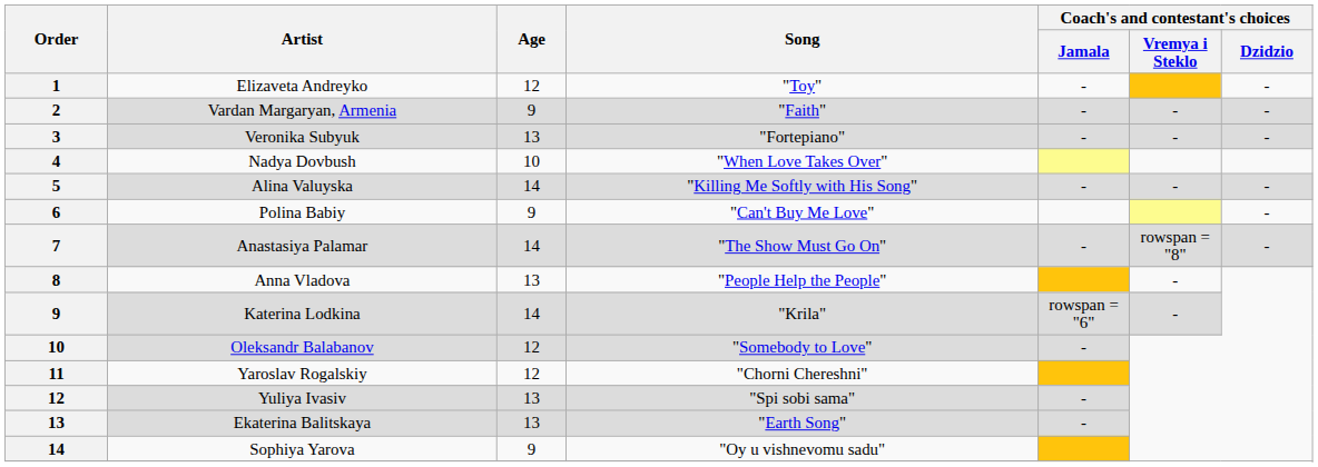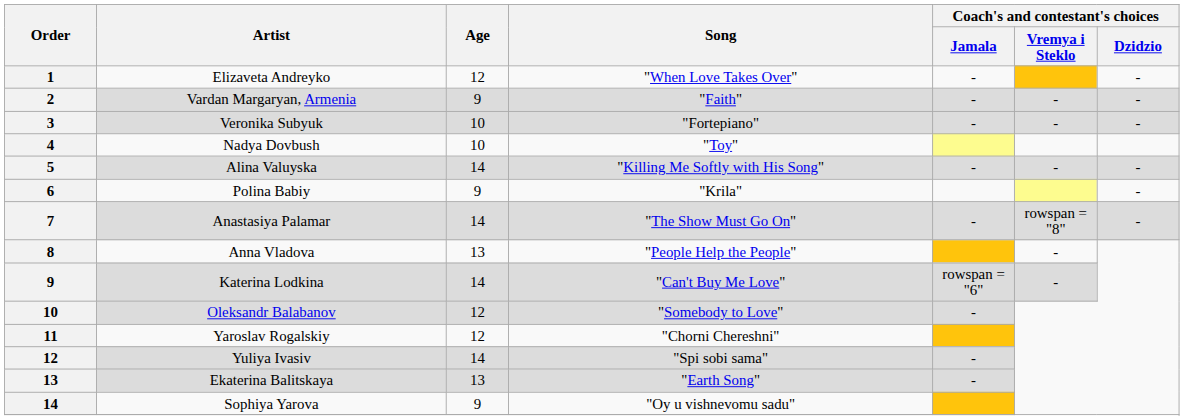Elizaveta Andreyko | Song: "Toy" -> "When Love Takes Over"
Veronika Subyuk | Age: 13 -> 10
Nadya Dovbush | Song: "When Love Takes Over" -> "Toy"
Polina Babiy | Song: "Can't Buy Me Love" -> "Krila"
Katerina Lodkina | Song: "Krila" -> "Can't Buy Me Love"
Yuliya Ivasiv | Age: 13 -> 14
